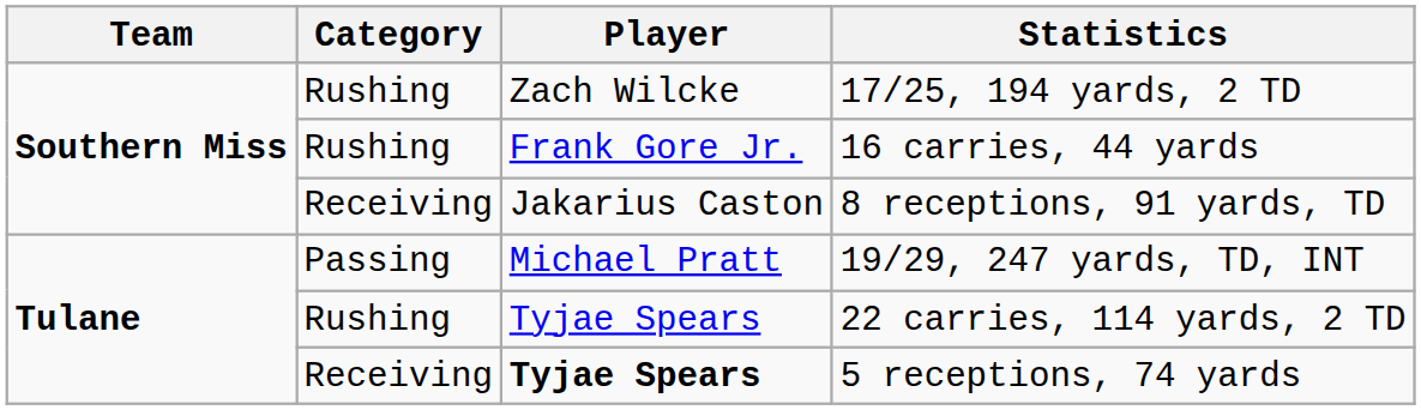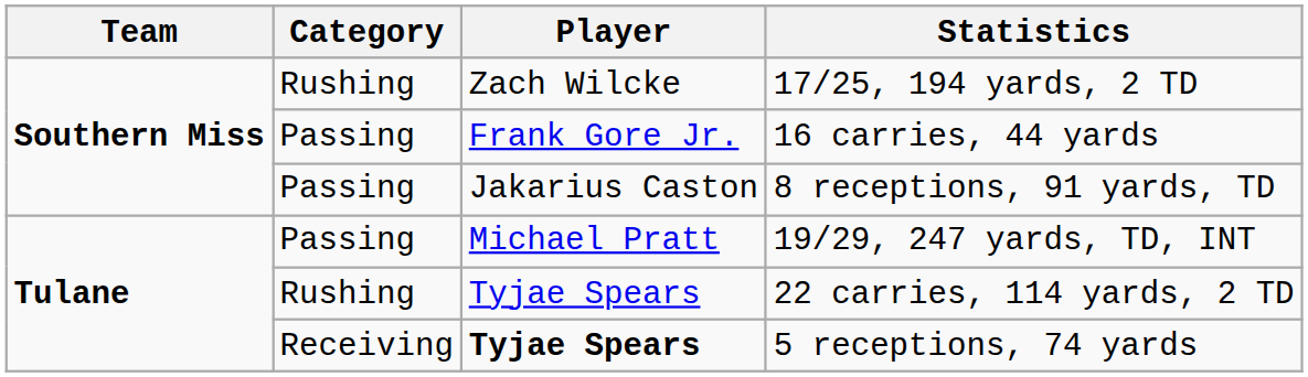16 carries, 44 yards | Category: Rushing -> Passing
8 receptions, 91 yards, TD | Category: Receiving -> Passing
